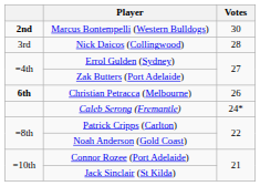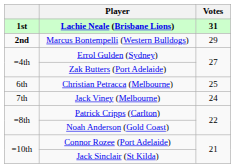+ row: 1st | Lachie Neale (Brisbane Lions) | 31
Marcus Bontempelli (Western Bulldogs) | Votes: 30 -> 29
- row: 3rd | Nick Daicos (Collingwood) | 28
Christian Petracca (Melbourne) | column 1: bold -> normal
Christian Petracca (Melbourne) | Votes: 26 -> 25
+ row: 7th | Jack Viney (Melbourne) | 24
- row: Caleb Serong (Fremantle) | 24*
